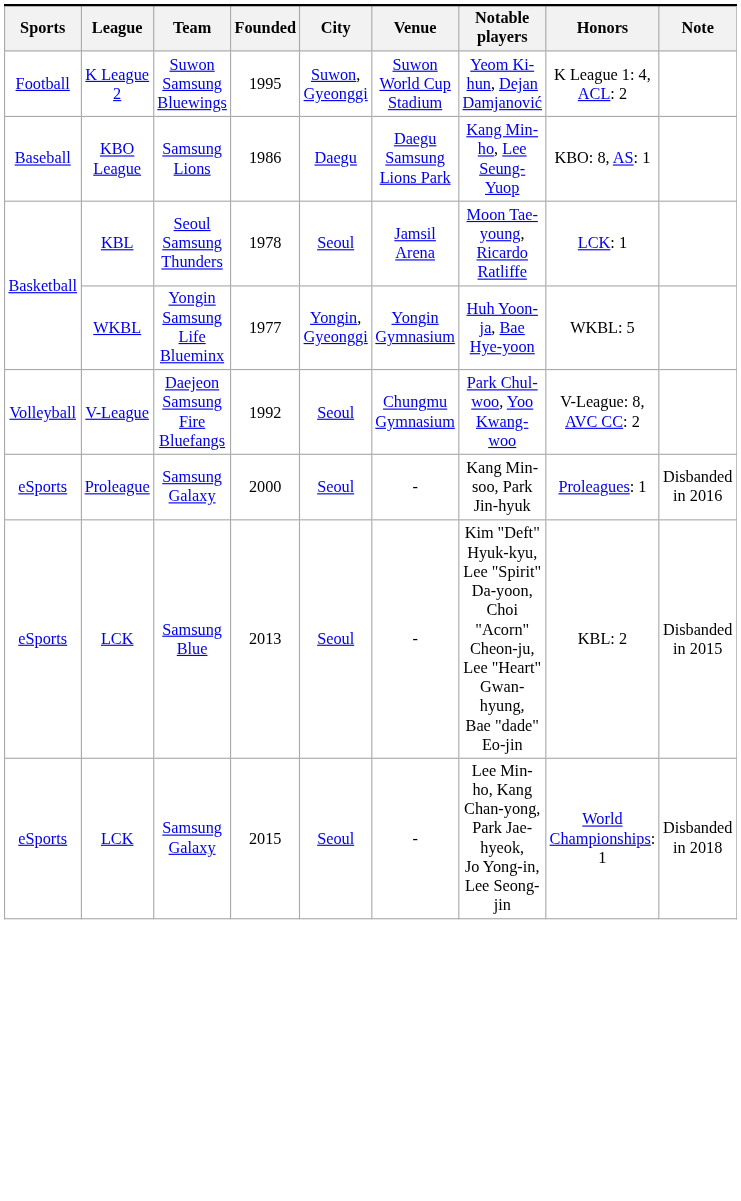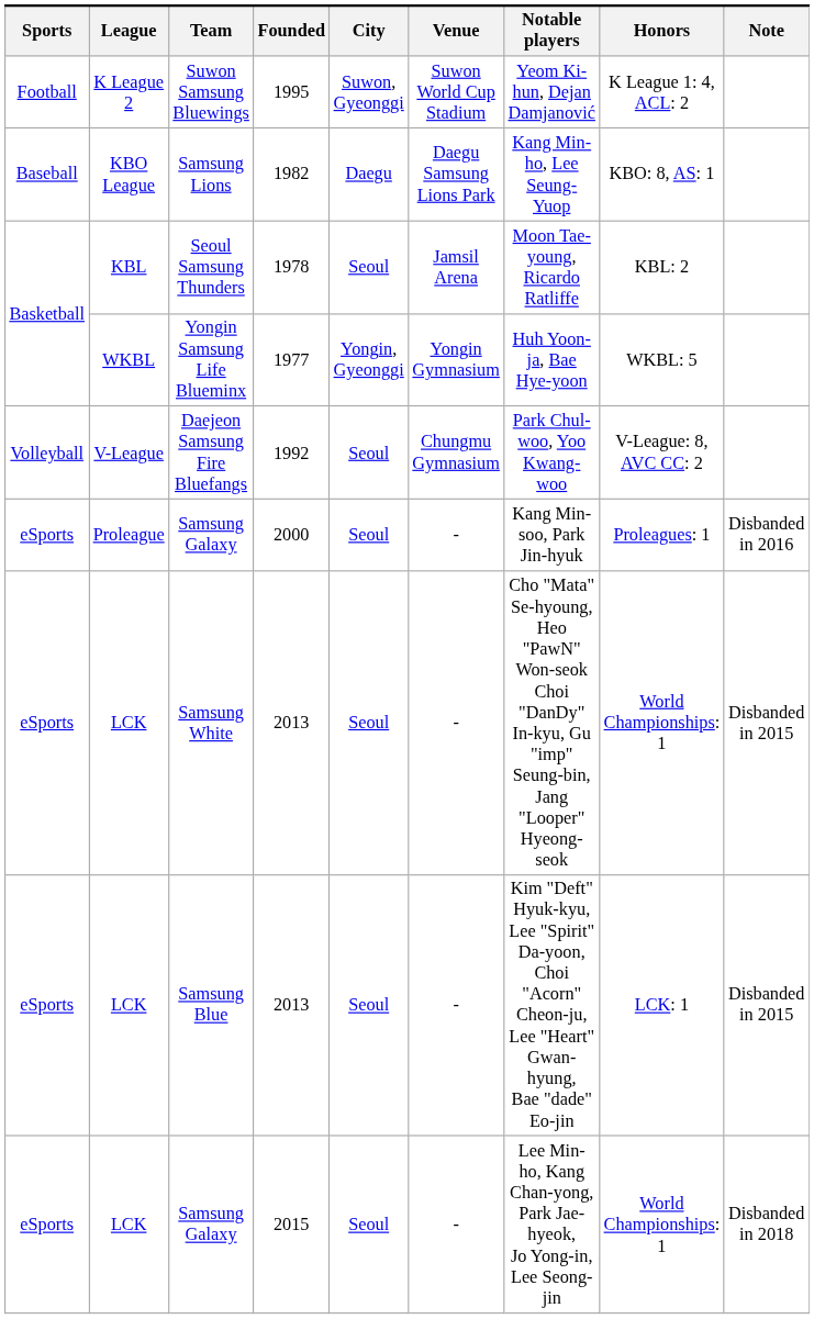Samsung Lions | Founded: 1986 -> 1982
Seoul Samsung Thunders | Honors: LCK: 1 -> KBL: 2
+ row: eSports | LCK | Samsung White | 2013 | Seoul | - | Cho "Mata" Se-hyoung, Heo "PawN" Won-seok Choi "DanDy" In-kyu, Gu "imp" Seung-bin, Jang "Looper" Hyeong-seok | World Championships: 1 | Disbanded in 2015
Samsung Blue | Honors: KBL: 2 -> LCK: 1
